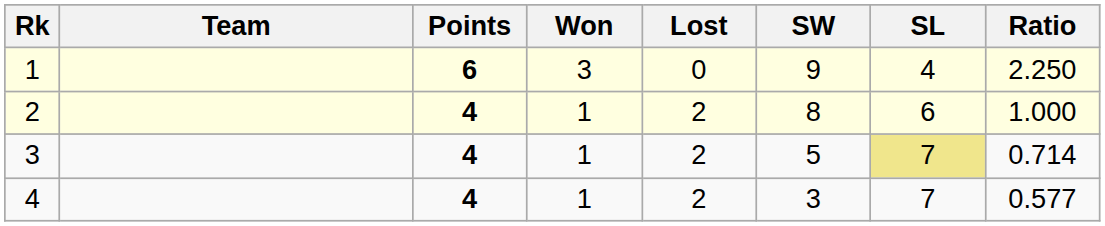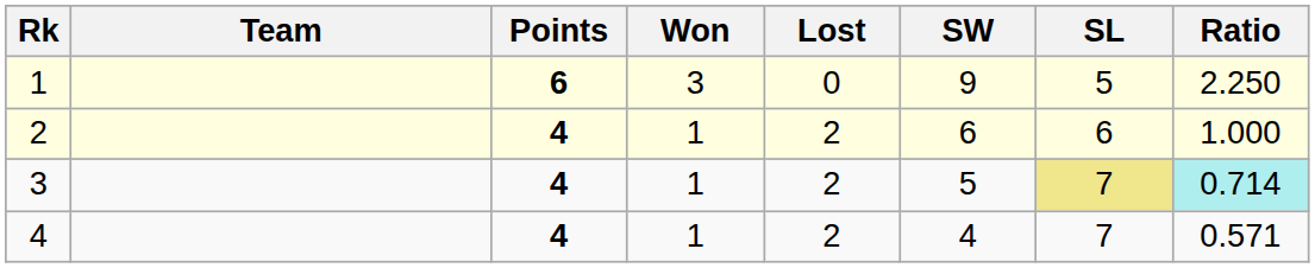row 2 | SL: 4 -> 5
row 3 | SW: 8 -> 6
row 4 | Ratio: no background -> paleturquoise background
row 5 | SW: 3 -> 4
row 5 | Ratio: 0.577 -> 0.571
